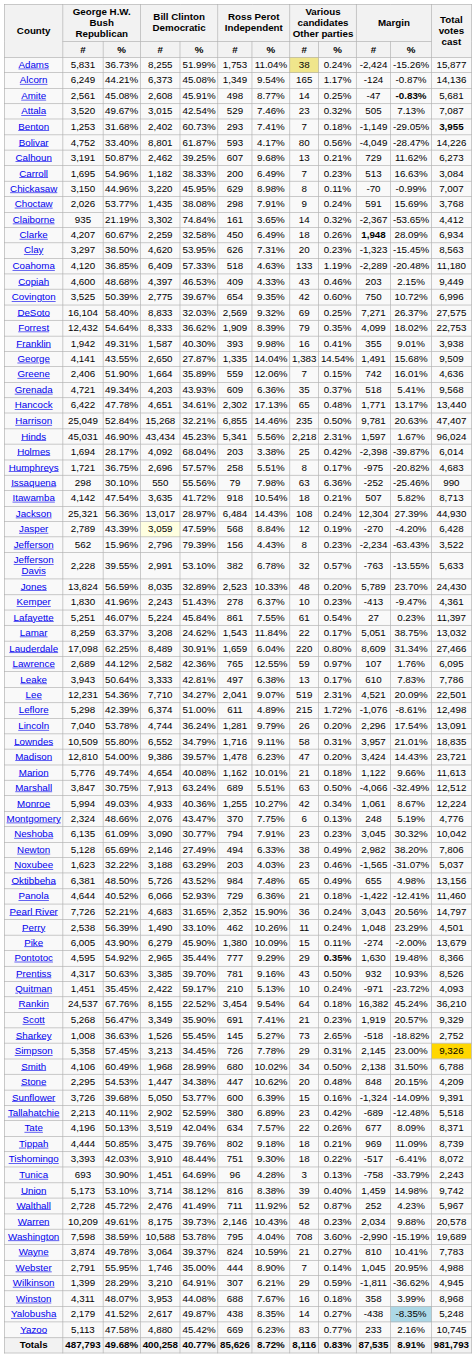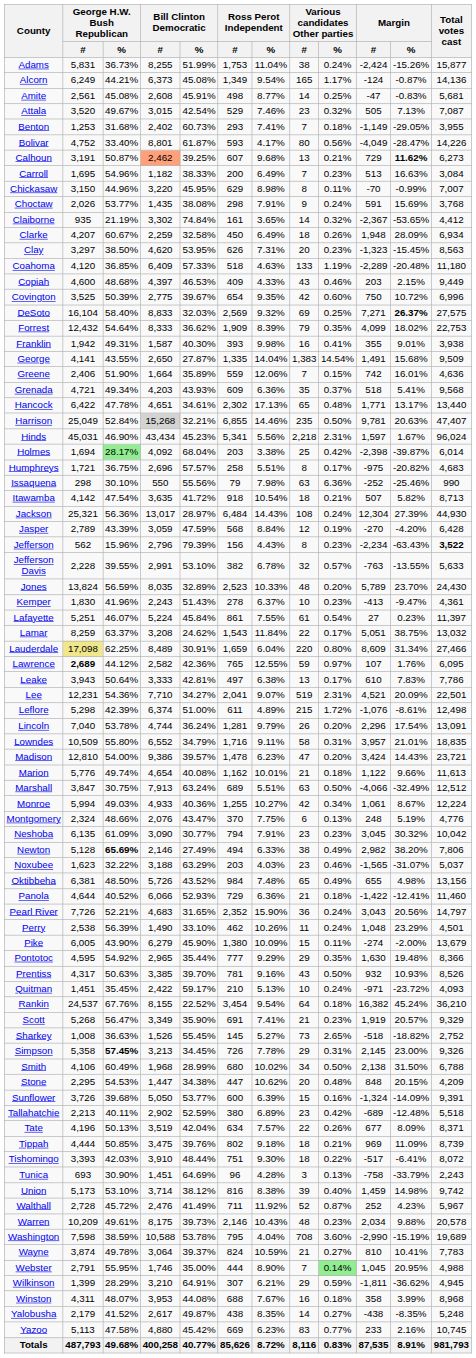Adams | Various candidates Other parties / #: khaki background -> no background
Amite | Margin / %: bold -> normal
Benton | Total votes cast: bold -> normal
Calhoun | Bill Clinton Democratic / #: no background -> lightsalmon background
Calhoun | Margin / %: normal -> bold
Clarke | Margin / #: bold -> normal
DeSoto | Margin / %: normal -> bold
Harrison | Bill Clinton Democratic / #: no background -> lightgrey background
Holmes | George H.W. Bush Republican / %: no background -> lightgreen background
Jasper | Bill Clinton Democratic / #: lightyellow background -> no background
Jefferson | Total votes cast: normal -> bold
Lauderdale | George H.W. Bush Republican / #: no background -> khaki background
Lawrence | George H.W. Bush Republican / #: normal -> bold
Newton | George H.W. Bush Republican / %: normal -> bold
Pontotoc | Various candidates Other parties / %: bold -> normal
Simpson | George H.W. Bush Republican / %: normal -> bold
Simpson | Total votes cast: gold background -> no background
Webster | Various candidates Other parties / %: no background -> lightgreen background
Yalobusha | Margin / %: lightblue background -> no background
